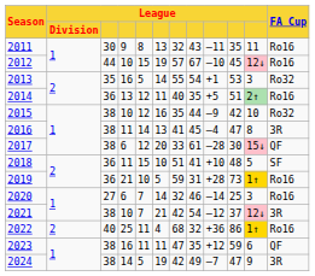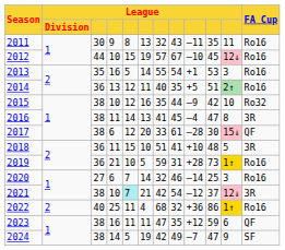2013 | FA Cup: Ro32 -> Ro16
2018 | FA Cup: SF -> 3R
2021 | column 5: no background -> paleturquoise background
2024 | FA Cup: 3R -> SF
